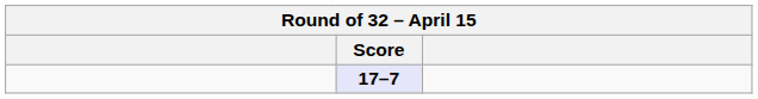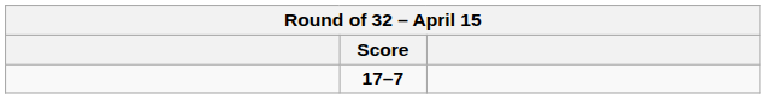row 3 | Score: lavender background -> no background
